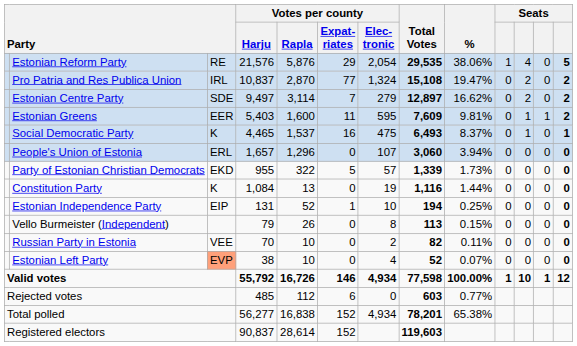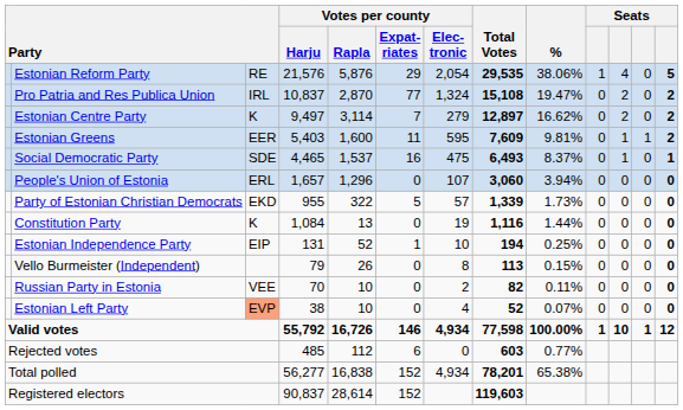Estonian Centre Party | column 3: SDE -> K
Social Democratic Party | column 3: K -> SDE
